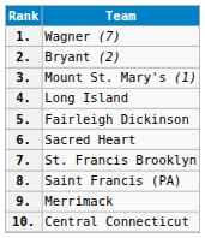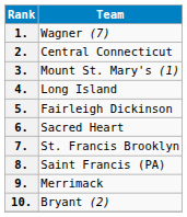2. | Team: Bryant (2) -> Central Connecticut
10. | Team: Central Connecticut -> Bryant (2)
